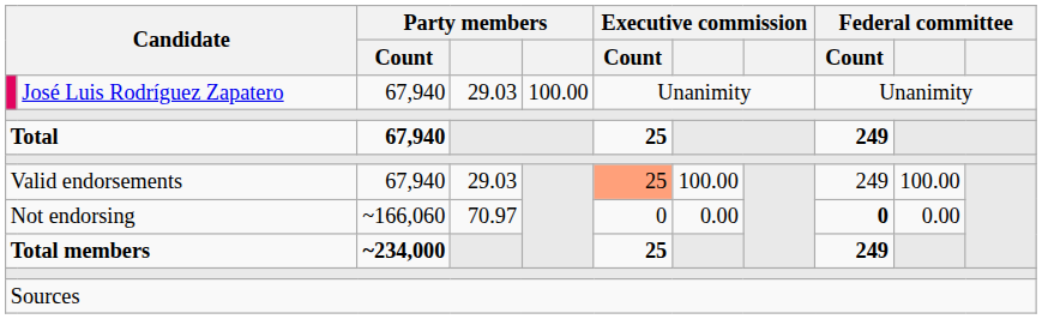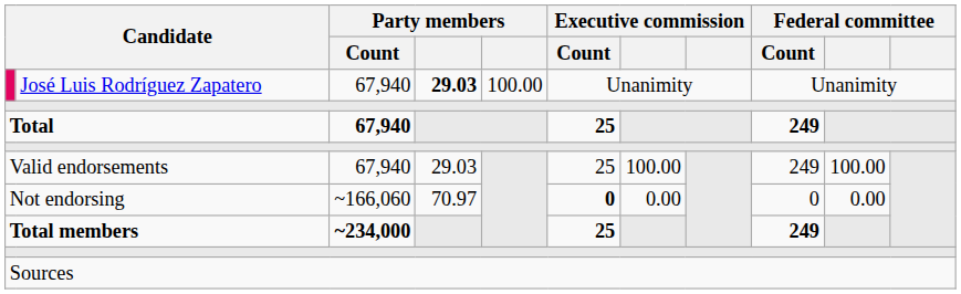José Luis Rodríguez Zapatero | column 4: normal -> bold
Valid endorsements | Executive commission / Count: lightsalmon background -> no background
Not endorsing | Executive commission / Count: normal -> bold
Not endorsing | Federal committee / Count: bold -> normal
